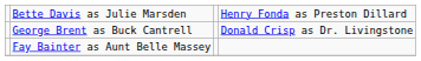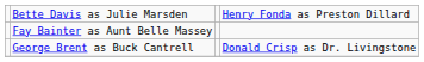rows swapped: George Brent as Buck Cantrell <-> Fay Bainter as Aunt Belle Massey
